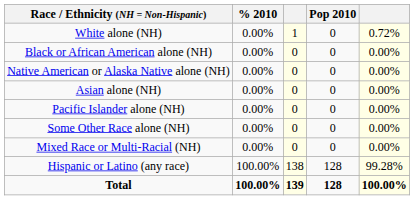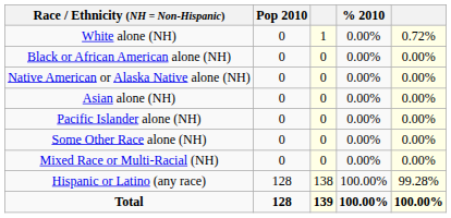columns swapped: Pop 2010 <-> % 2010
